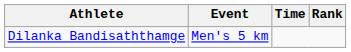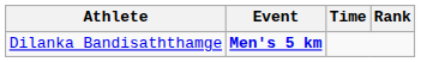Dilanka Bandisaththamge | Event: normal -> bold
